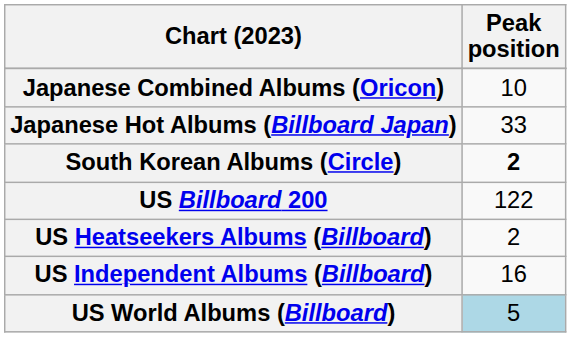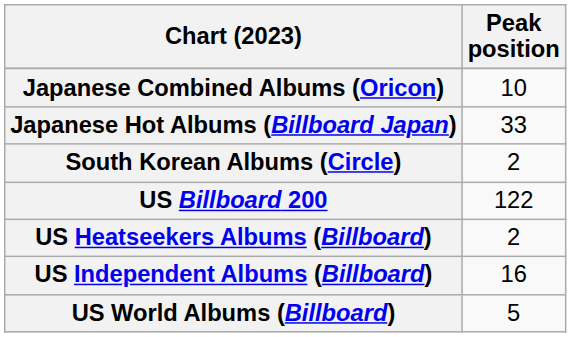South Korean Albums (Circle) | Peak position: bold -> normal
US World Albums (Billboard) | Peak position: lightblue background -> no background
